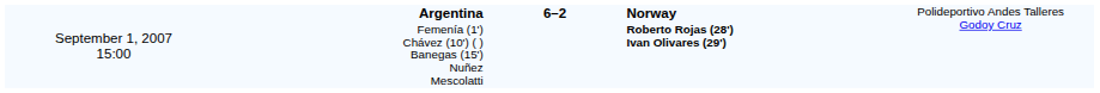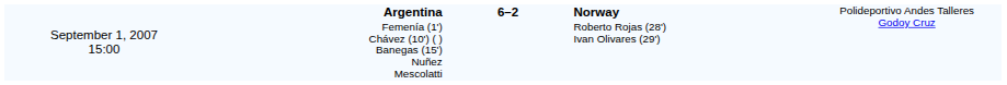Femenía (1') Chávez (10') ( ) Banegas (15') Nuñez Mescolatti | column 4: bold -> normal
